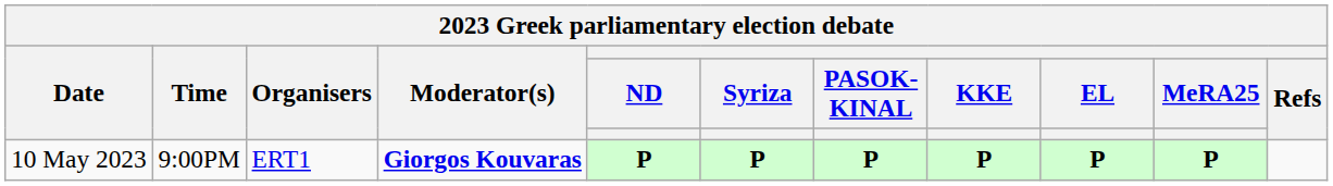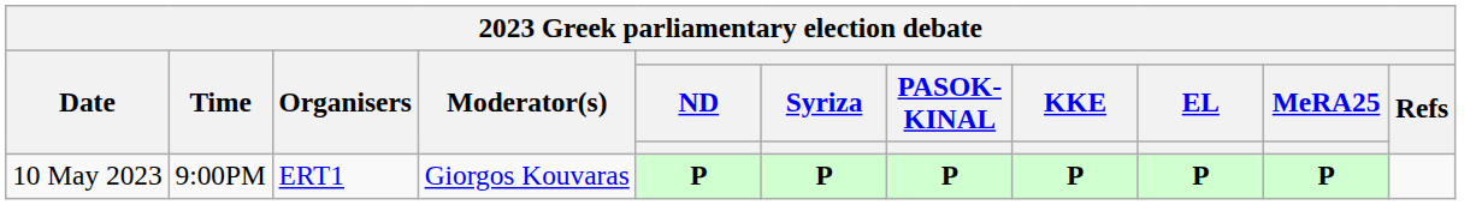10 May 2023 | Moderator(s): bold -> normal
